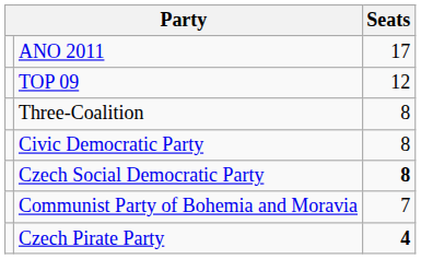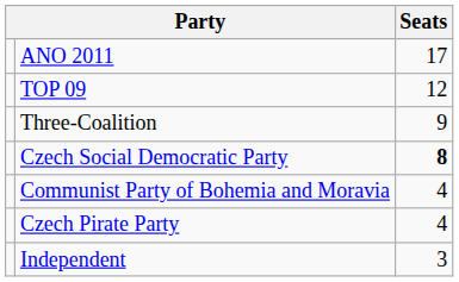Three-Coalition | Seats: 8 -> 9
- row: Civic Democratic Party | 8
Communist Party of Bohemia and Moravia | Seats: 7 -> 4
Czech Pirate Party | Seats: bold -> normal
+ row: Independent | 3
